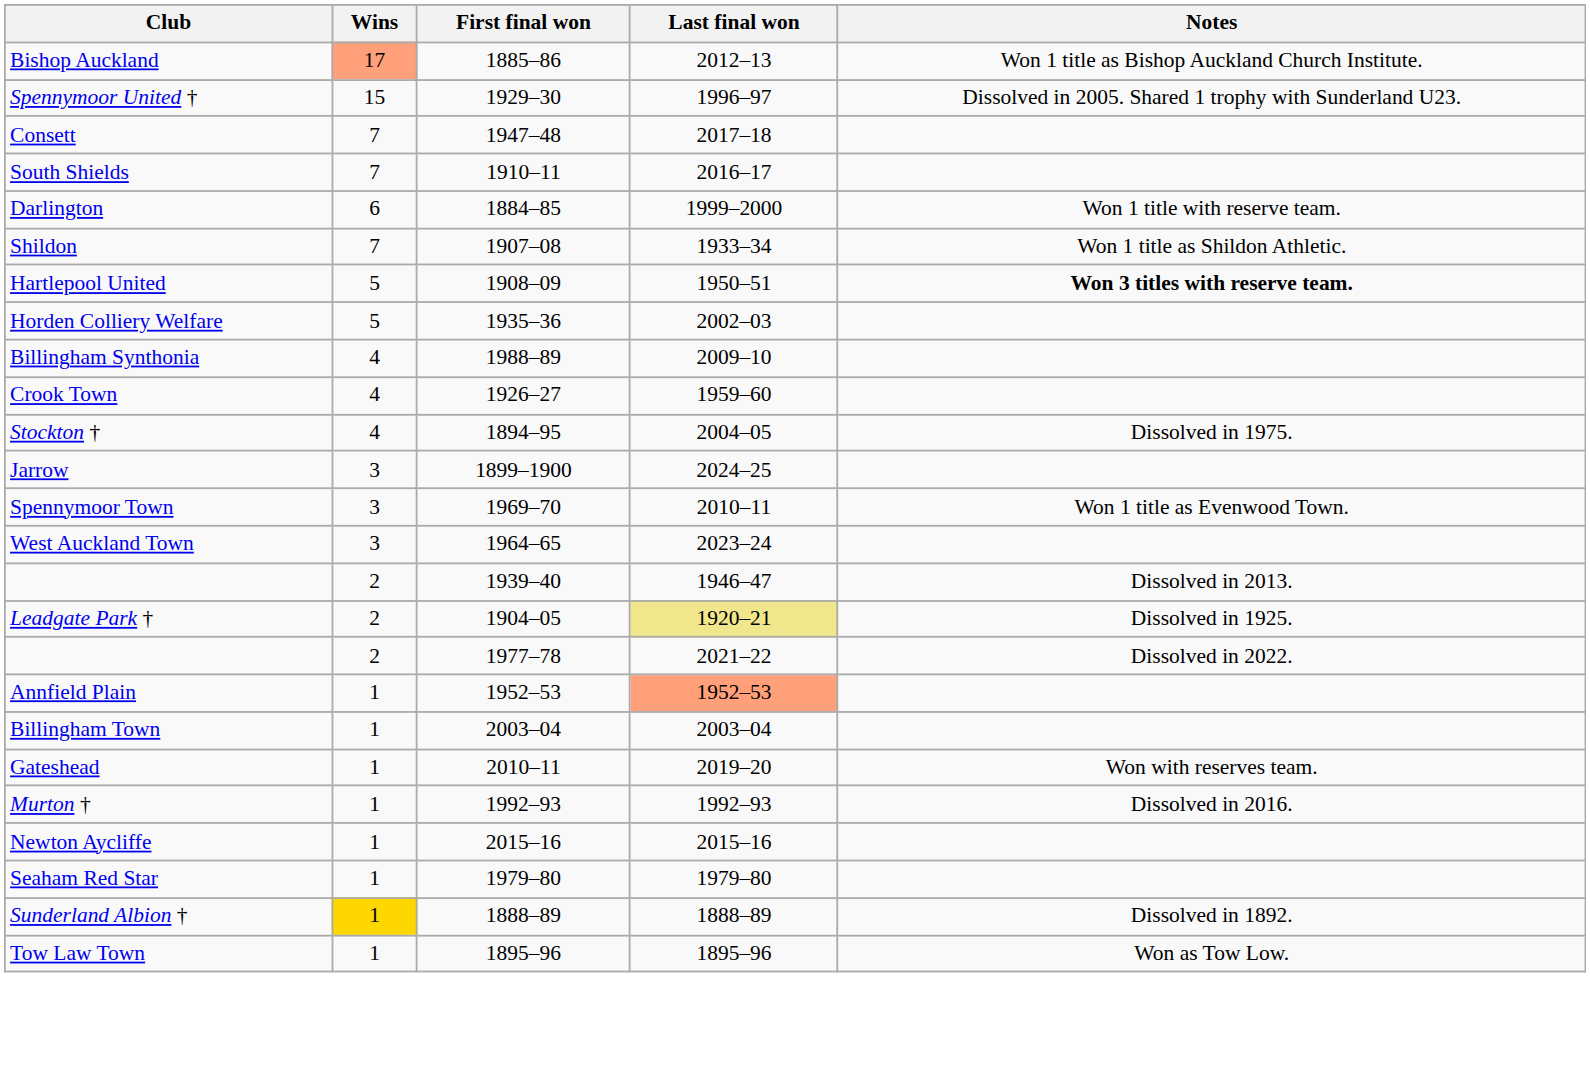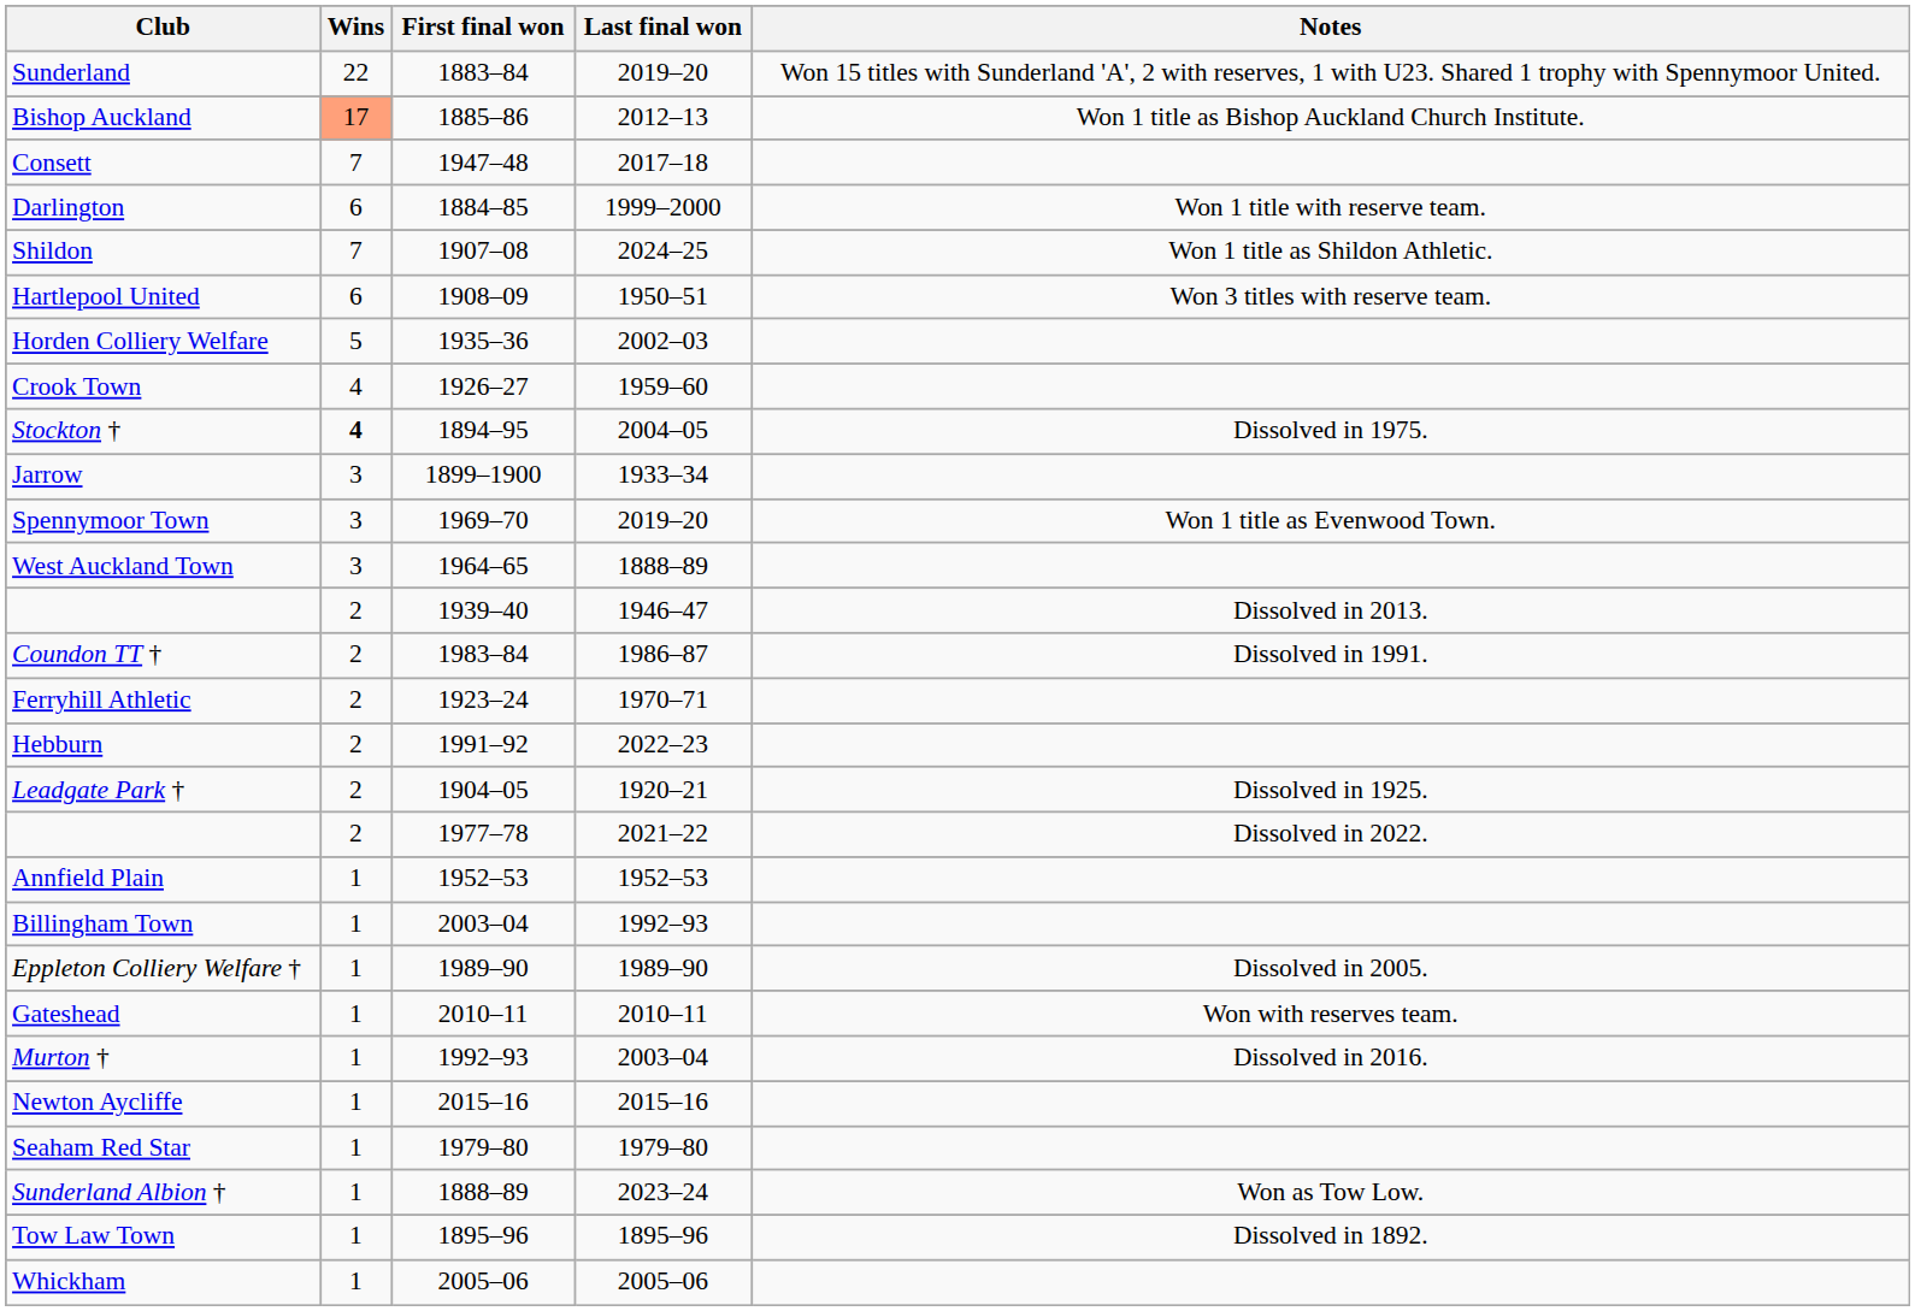+ row: Sunderland | 22 | 1883–84 | 2019–20 | Won 15 titles with Sunderland 'A', 2 with reserves, 1 with U23. Shared 1 trophy with Spennymoor United.
- row: Spennymoor United † | 15 | 1929–30 | 1996–97 | Dissolved in 2005. Shared 1 trophy with Sunderland U23.
- row: South Shields | 7 | 1910–11 | 2016–17
Shildon | Last final won: 1933–34 -> 2024–25
Hartlepool United | Wins: 5 -> 6
Hartlepool United | Notes: bold -> normal
- row: Billingham Synthonia | 4 | 1988–89 | 2009–10
Stockton † | Wins: normal -> bold
Jarrow | Last final won: 2024–25 -> 1933–34
Spennymoor Town | Last final won: 2010–11 -> 2019–20
West Auckland Town | Last final won: 2023–24 -> 1888–89
+ row: Coundon TT † | 2 | 1983–84 | 1986–87 | Dissolved in 1991.
+ row: Ferryhill Athletic | 2 | 1923–24 | 1970–71
+ row: Hebburn | 2 | 1991–92 | 2022–23
Leadgate Park † | Last final won: khaki background -> no background
Annfield Plain | Last final won: lightsalmon background -> no background
Billingham Town | Last final won: 2003–04 -> 1992–93
+ row: Eppleton Colliery Welfare † | 1 | 1989–90 | 1989–90 | Dissolved in 2005.
Gateshead | Last final won: 2019–20 -> 2010–11
Murton † | Last final won: 1992–93 -> 2003–04
Sunderland Albion † | Wins: gold background -> no background
Sunderland Albion † | Last final won: 1888–89 -> 2023–24
Sunderland Albion † | Notes: Dissolved in 1892. -> Won as Tow Low.
Tow Law Town | Notes: Won as Tow Low. -> Dissolved in 1892.
+ row: Whickham | 1 | 2005–06 | 2005–06
